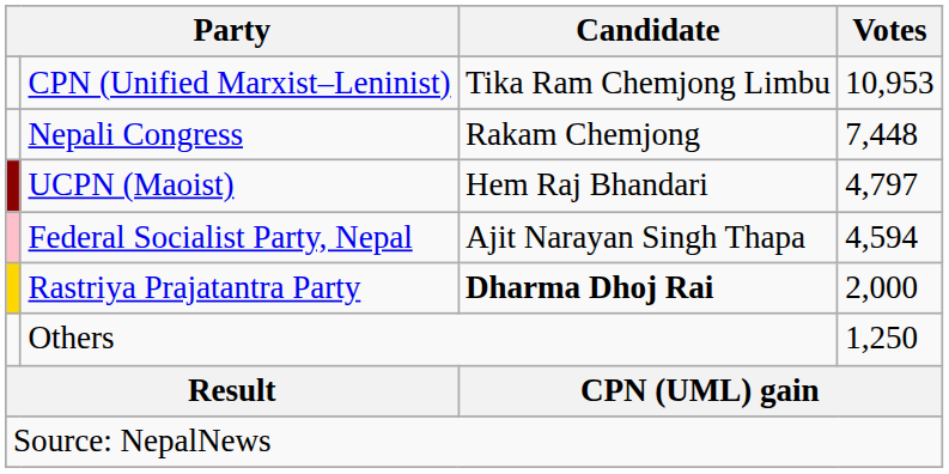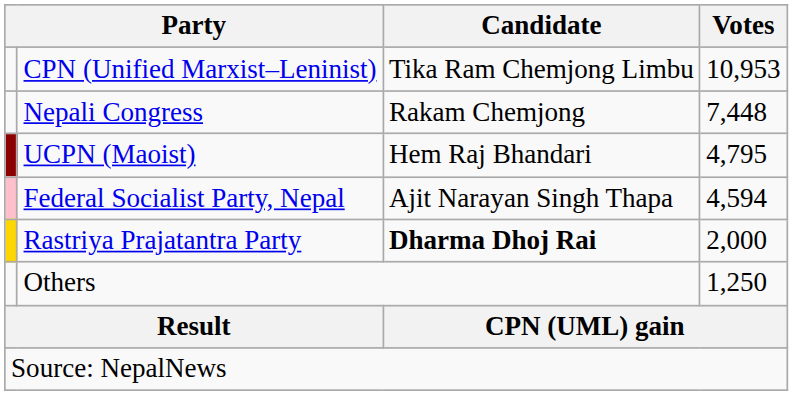UCPN (Maoist) | Votes: 4,797 -> 4,795
